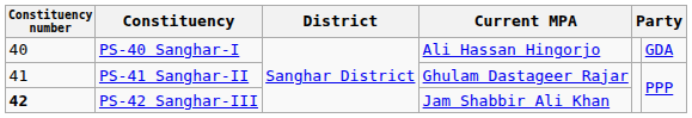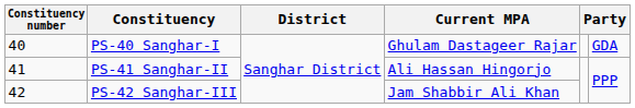PS-40 Sanghar-I | Current MPA: Ali Hassan Hingorjo -> Ghulam Dastageer Rajar
PS-41 Sanghar-II | Current MPA: Ghulam Dastageer Rajar -> Ali Hassan Hingorjo
PS-42 Sanghar-III | Constituency number: bold -> normal
